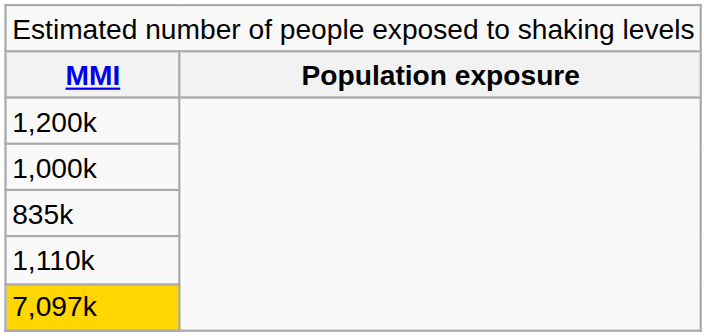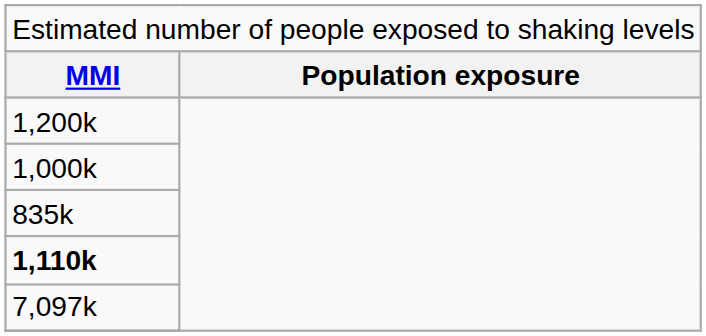1,110k | column 1: normal -> bold
7,097k | column 1: gold background -> no background
